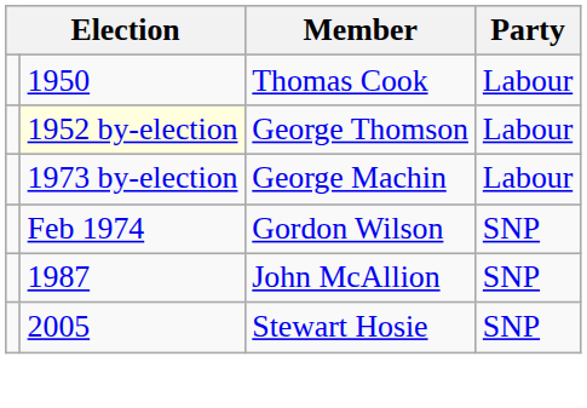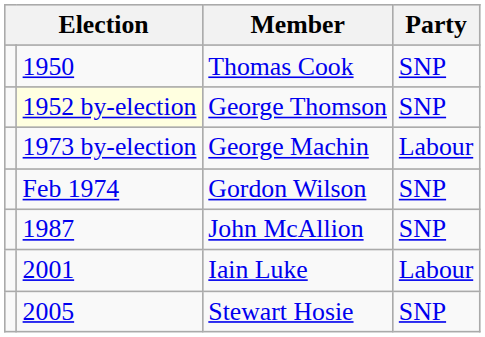Thomas Cook | Party: Labour -> SNP
George Thomson | Party: Labour -> SNP
+ row: 2001 | Iain Luke | Labour
